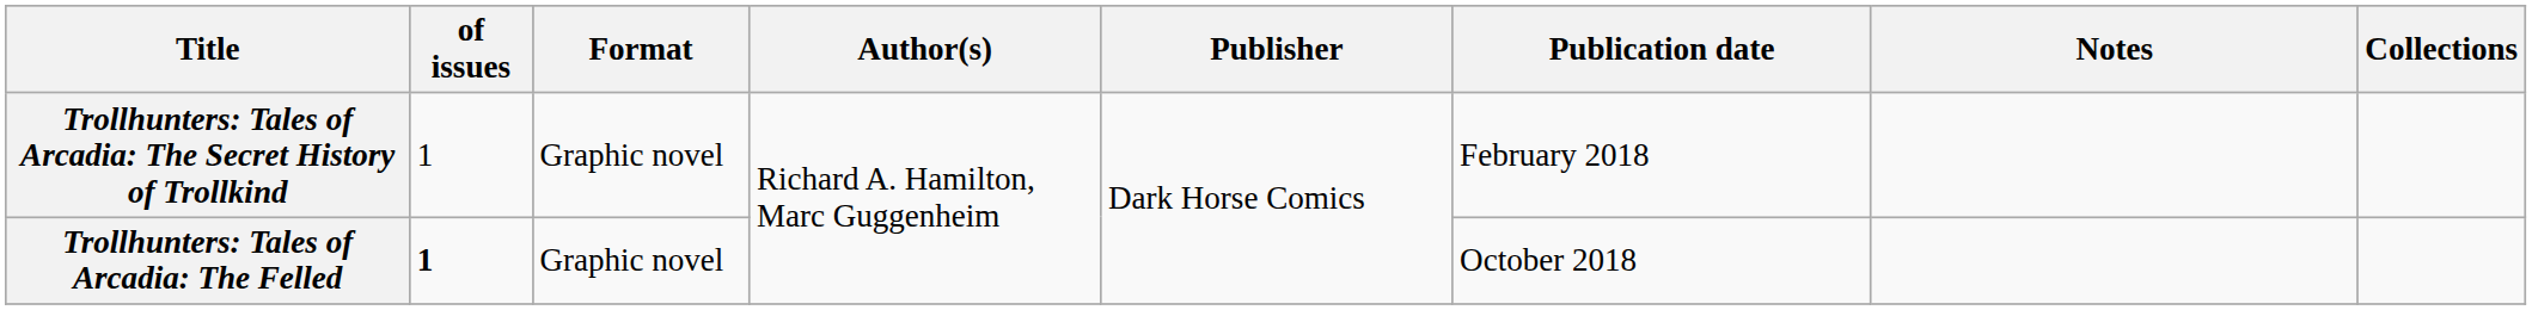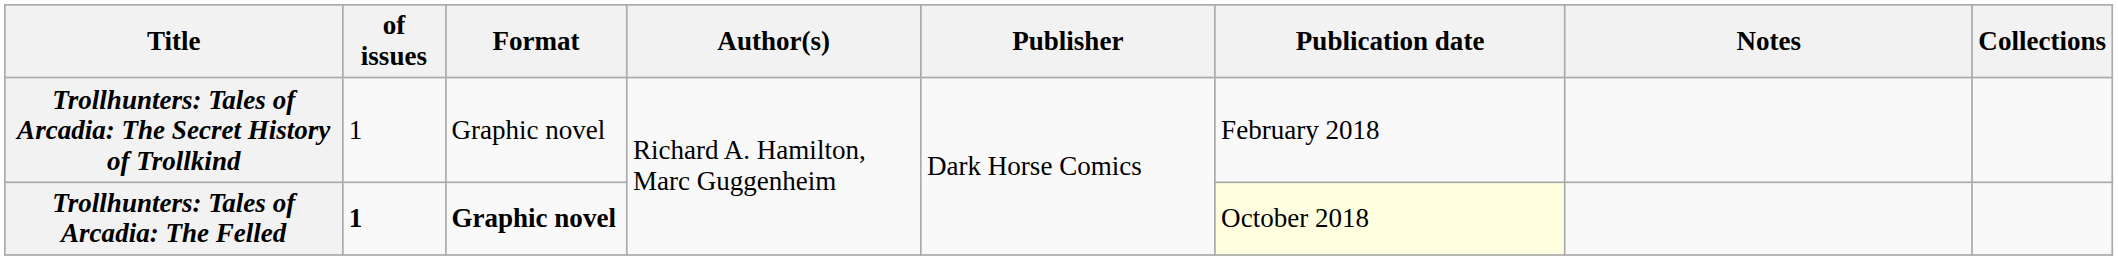Trollhunters: Tales of Arcadia: The Felled | Format: normal -> bold
Trollhunters: Tales of Arcadia: The Felled | Publication date: no background -> lightyellow background
